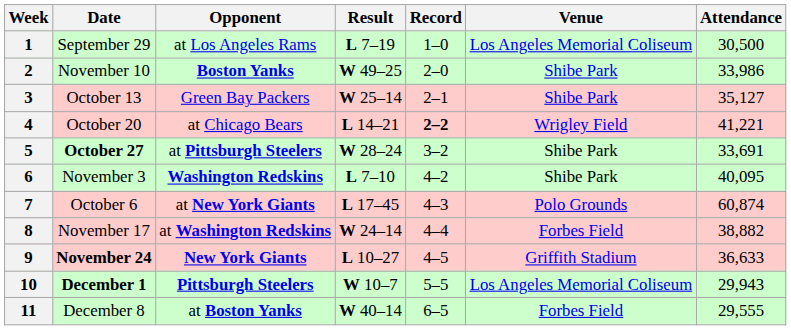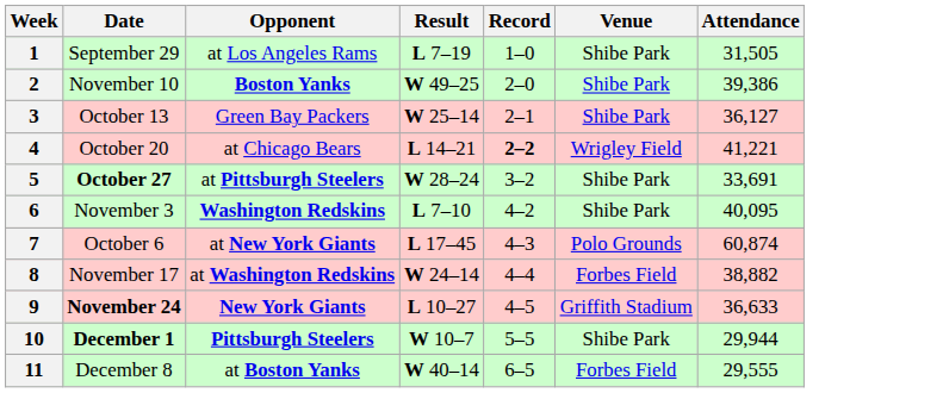1 | Venue: Los Angeles Memorial Coliseum -> Shibe Park
1 | Attendance: 30,500 -> 31,505
2 | Attendance: 33,986 -> 39,386
3 | Attendance: 35,127 -> 36,127
10 | Venue: Los Angeles Memorial Coliseum -> Shibe Park
10 | Attendance: 29,943 -> 29,944
